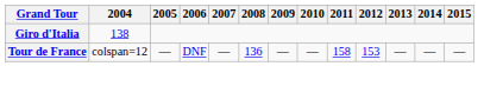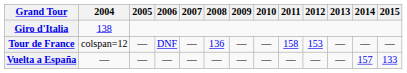+ row: Vuelta a España | — | — | — | — | — | — | — | — | — | — | 157 | 133
